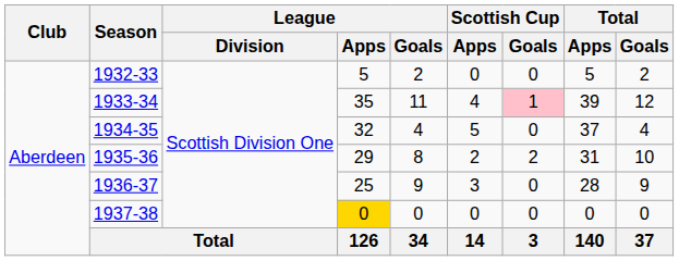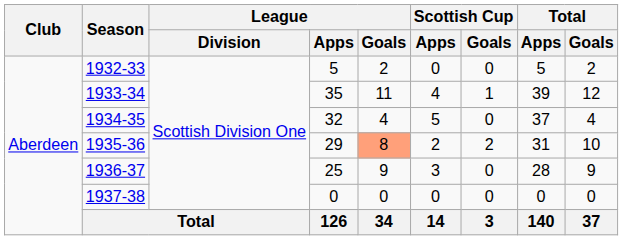1933-34 | Scottish Cup / Goals: pink background -> no background
1935-36 | League / Goals: no background -> lightsalmon background
1937-38 | League / Apps: gold background -> no background
